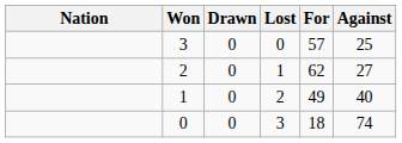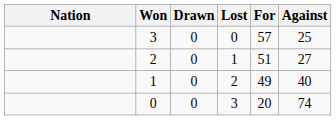row 3 | For: 62 -> 51
row 5 | For: 18 -> 20
